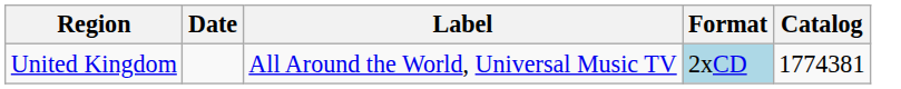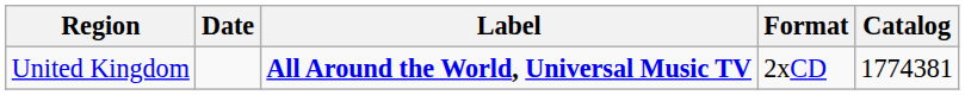row 2 | Label: normal -> bold
row 2 | Format: lightblue background -> no background
